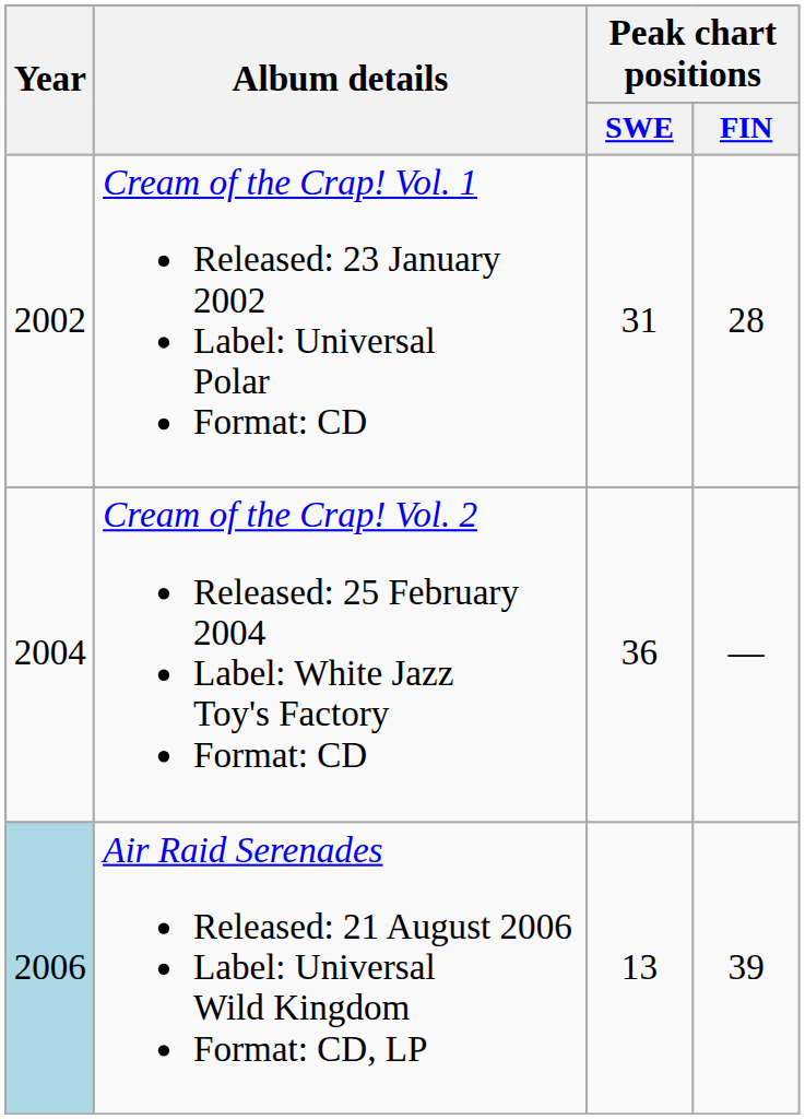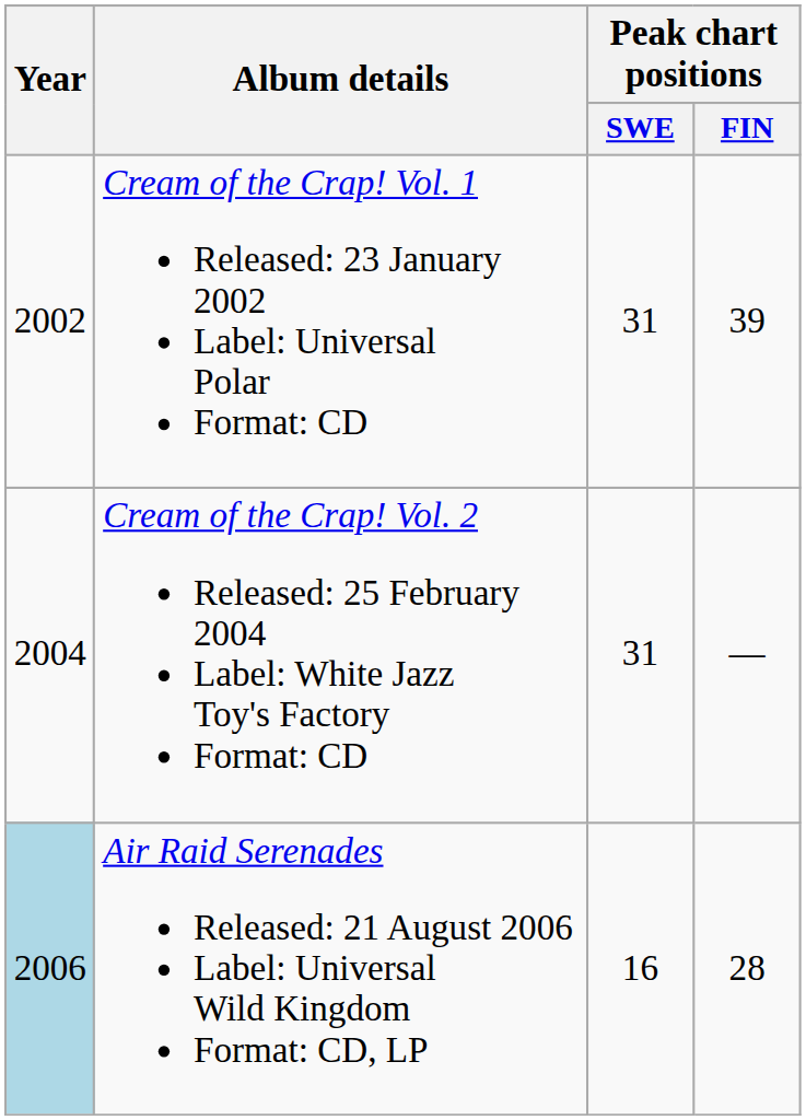row 3 | Peak chart positions / FIN: 28 -> 39
row 4 | Peak chart positions / SWE: 36 -> 31
row 5 | Peak chart positions / SWE: 13 -> 16
row 5 | Peak chart positions / FIN: 39 -> 28
